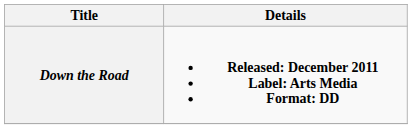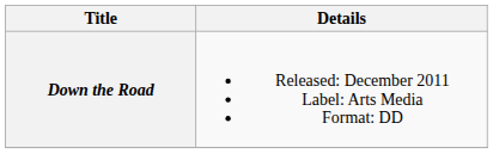Down the Road | Details: bold -> normal
